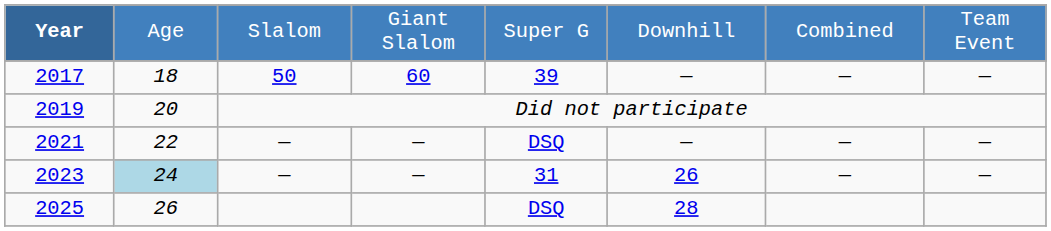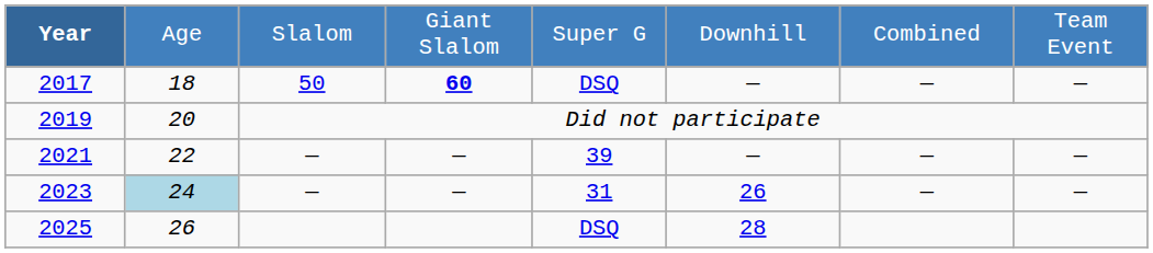2017 | column 4: normal -> bold
2017 | column 5: 39 -> DSQ
2021 | column 5: DSQ -> 39
